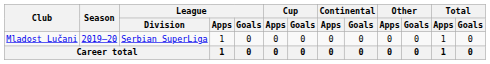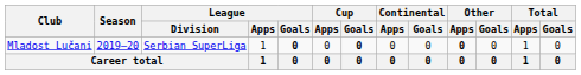Mladost Lučani | League / Goals: normal -> bold
Mladost Lučani | Cup / Goals: normal -> bold
Mladost Lučani | Other / Apps: normal -> bold
